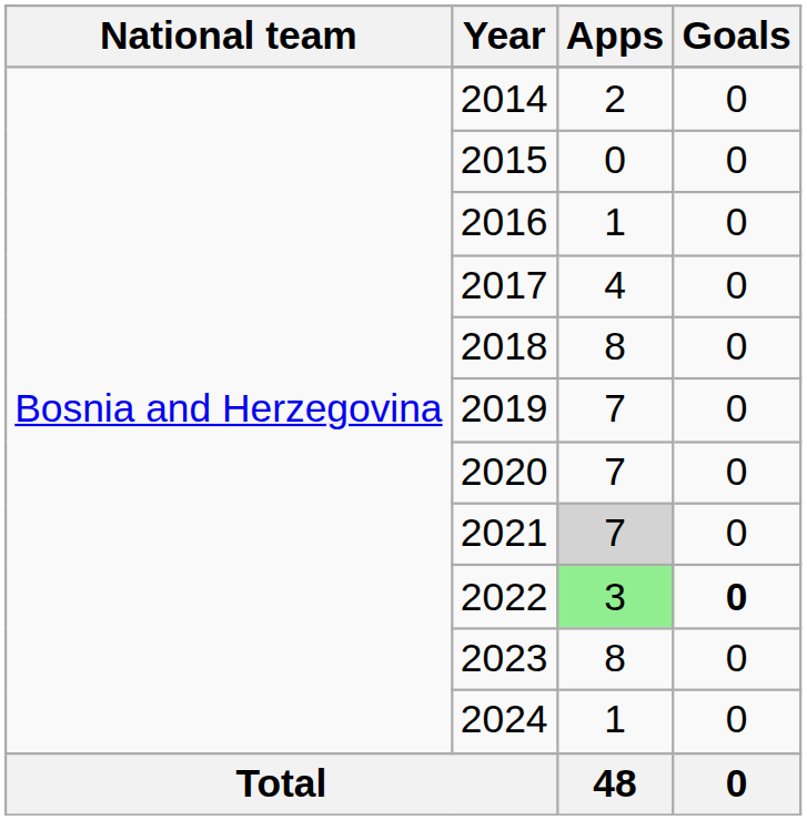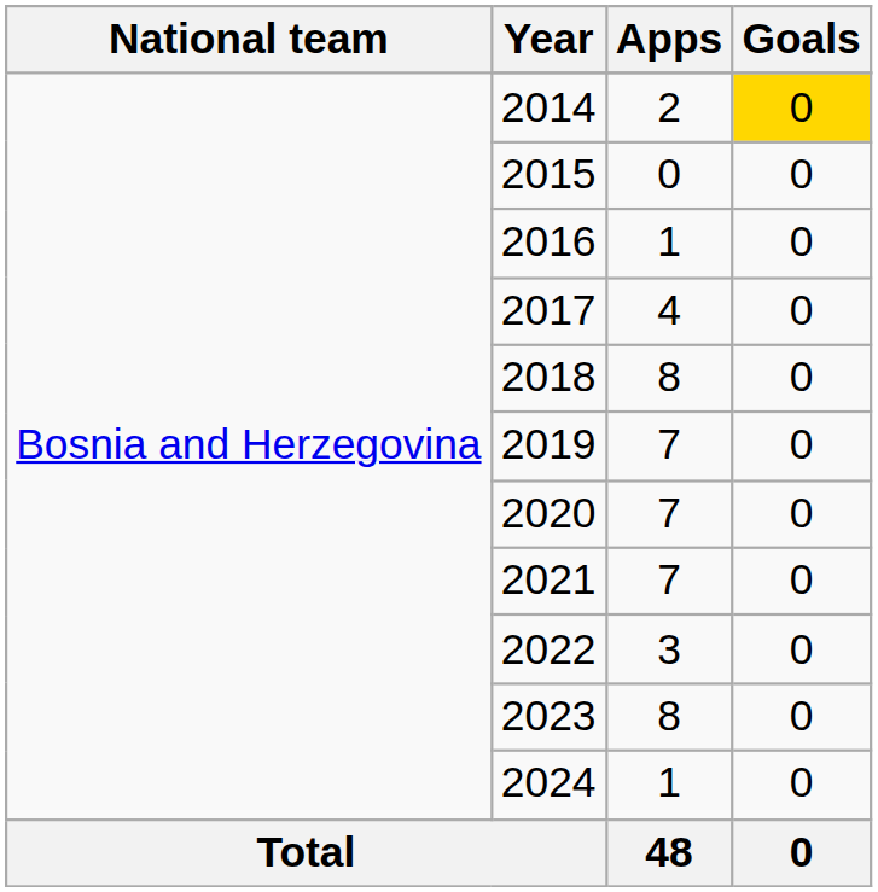2014 | Goals: no background -> gold background
2021 | Apps: lightgrey background -> no background
2022 | Apps: lightgreen background -> no background
2022 | Goals: bold -> normal
